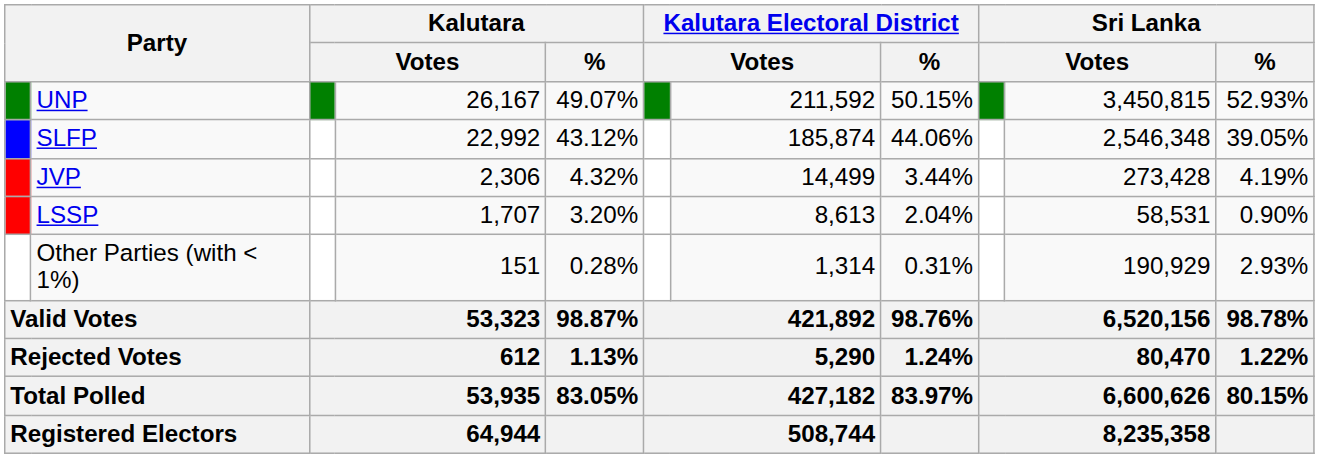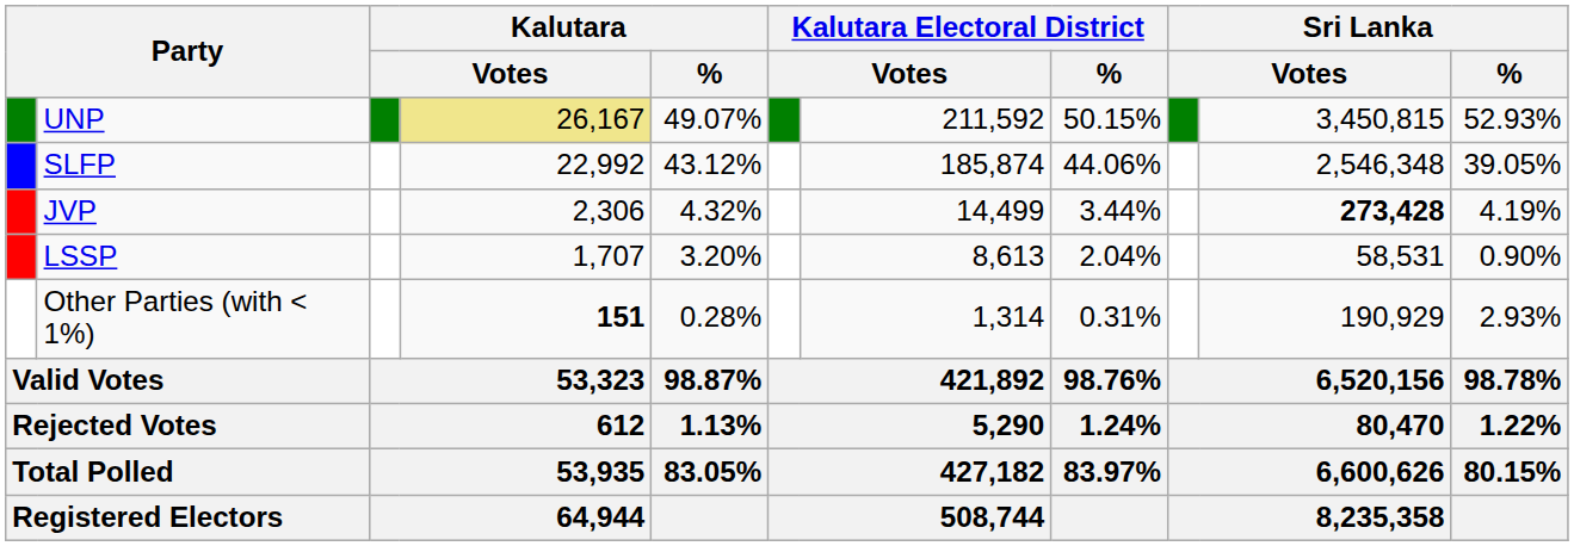UNP | column 4: no background -> khaki background
JVP | column 10: normal -> bold
Other Parties (with < 1%) | column 4: normal -> bold
